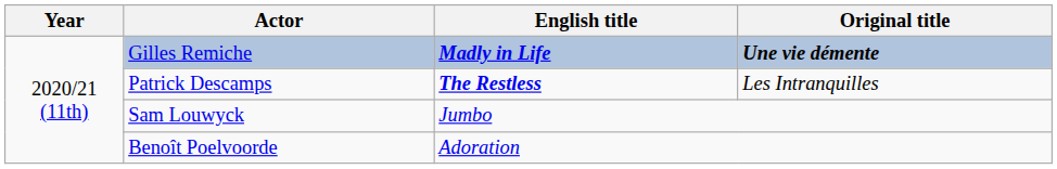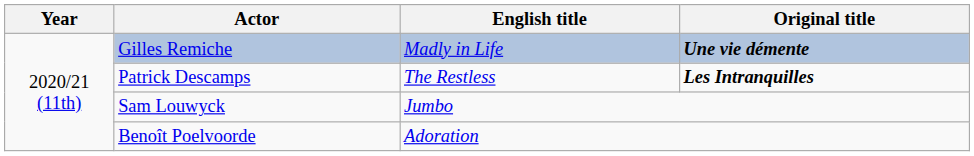Gilles Remiche | English title: bold -> normal
Patrick Descamps | English title: bold -> normal
Patrick Descamps | Original title: normal -> bold
